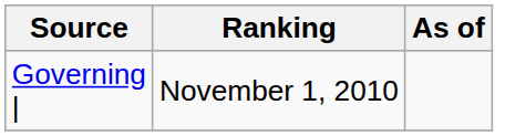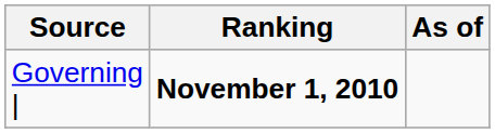row 2 | Ranking: normal -> bold
